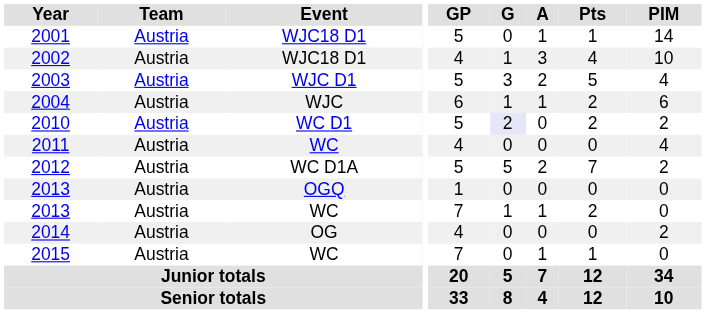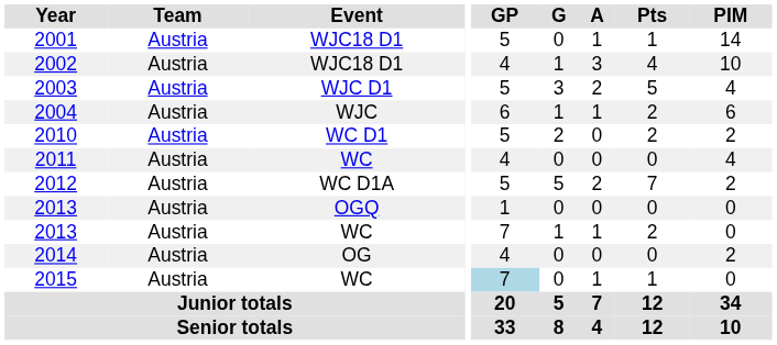2010 | G: lavender background -> no background
2015 | GP: no background -> lightblue background
